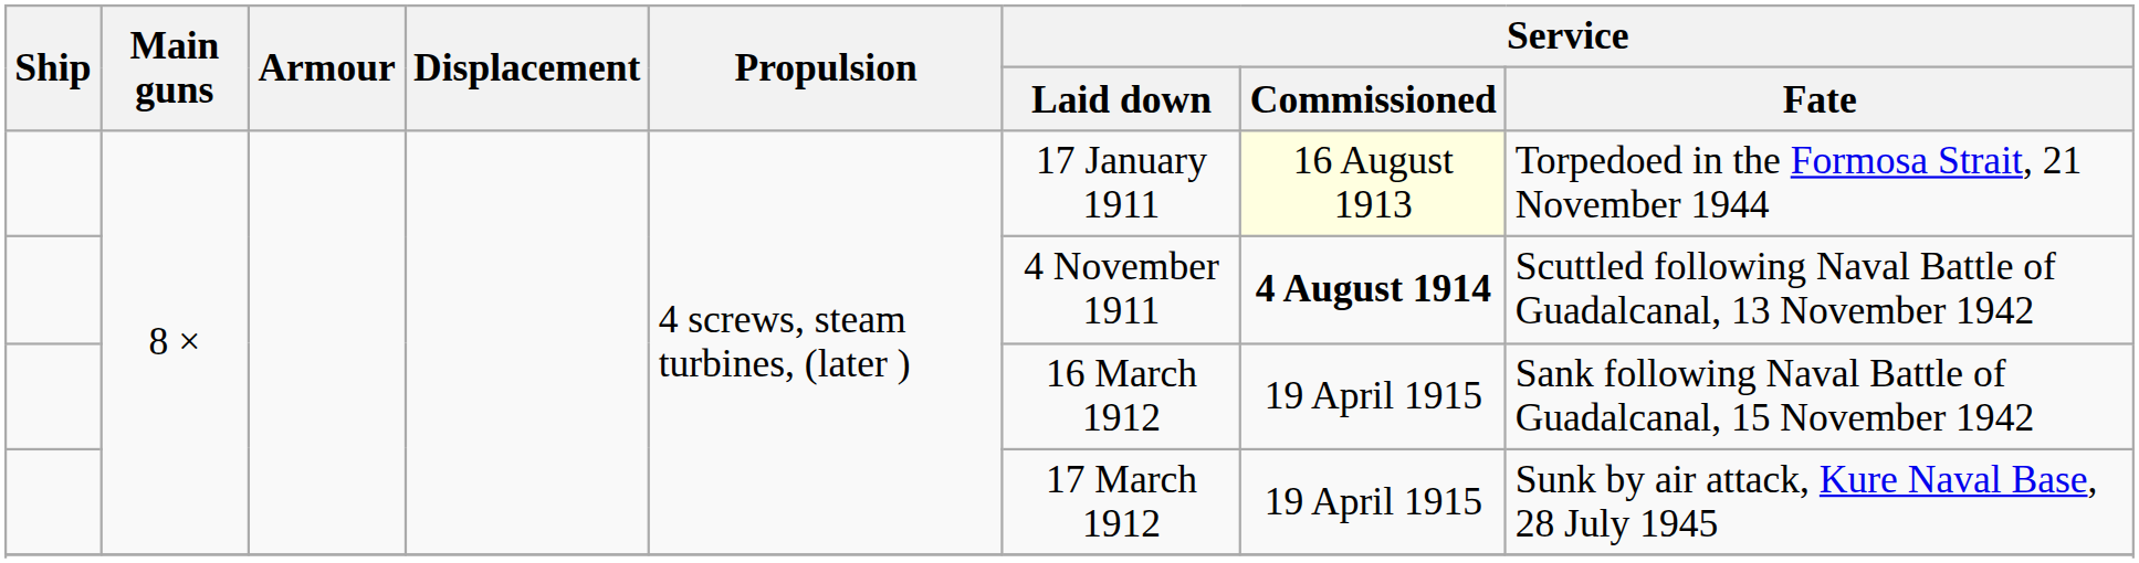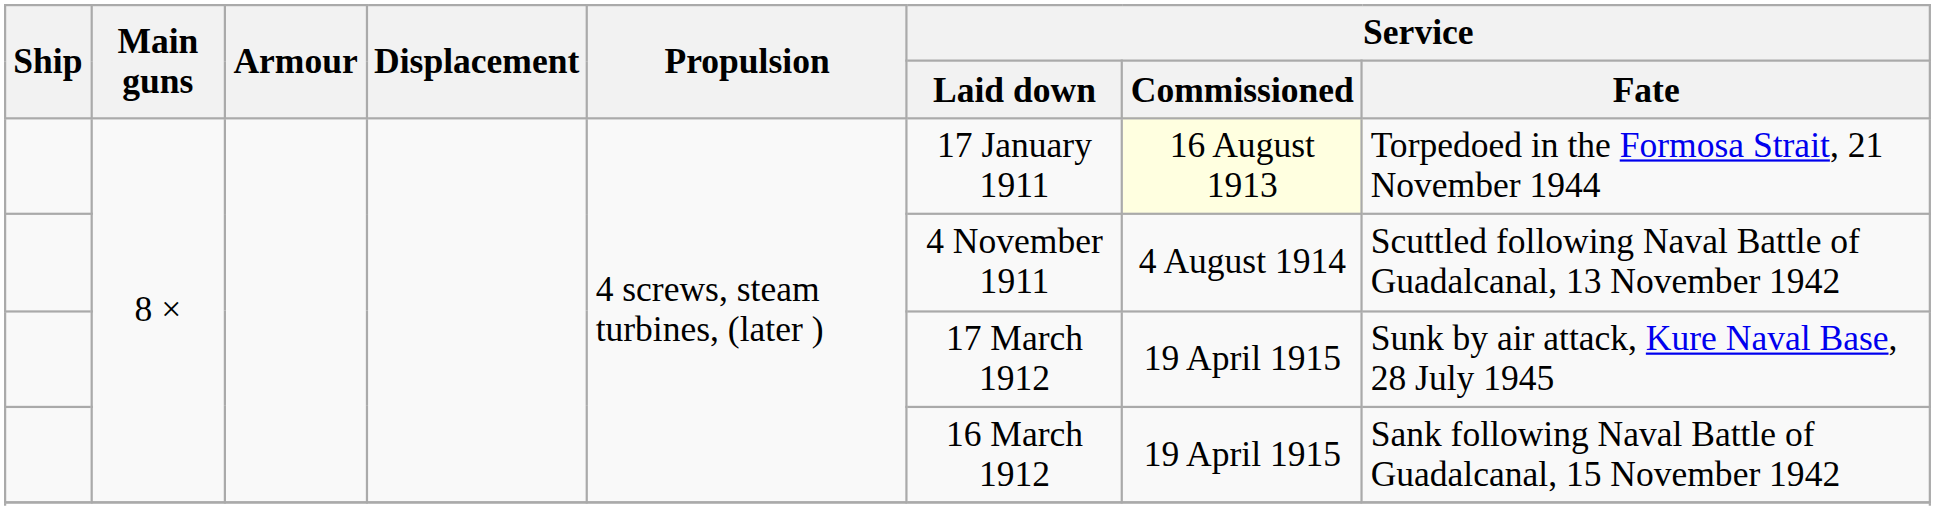row 4 | Service / Commissioned: bold -> normal
row 5 | Service / Laid down: 16 March 1912 -> 17 March 1912
row 5 | Service / Fate: Sank following Naval Battle of Guadalcanal, 15 November 1942 -> Sunk by air attack, Kure Naval Base, 28 July 1945
row 6 | Service / Laid down: 17 March 1912 -> 16 March 1912
row 6 | Service / Fate: Sunk by air attack, Kure Naval Base, 28 July 1945 -> Sank following Naval Battle of Guadalcanal, 15 November 1942
